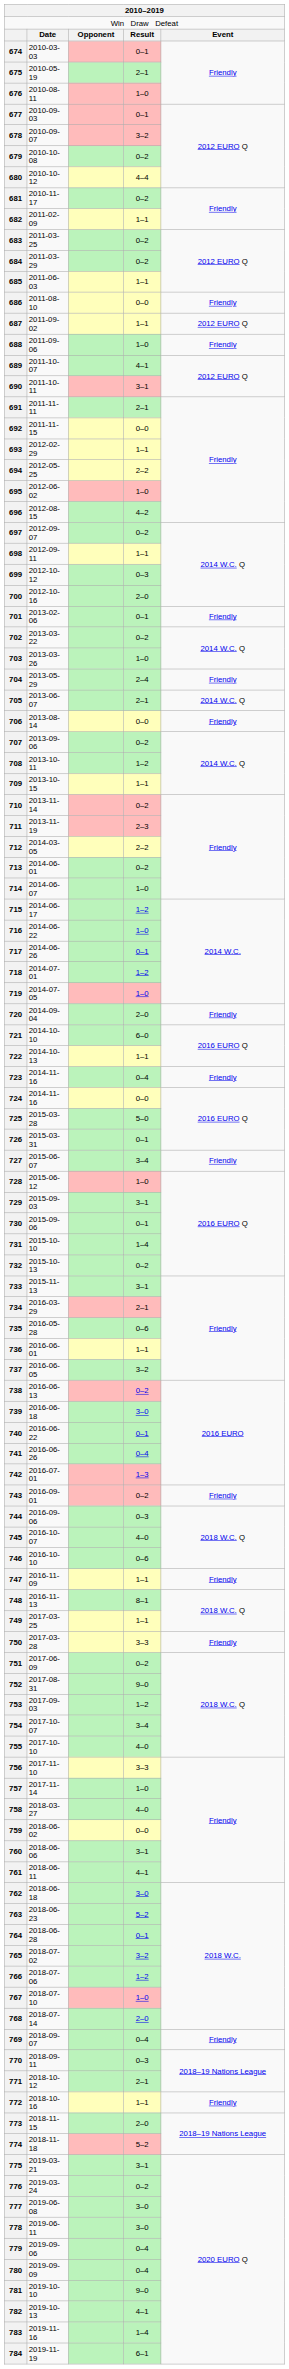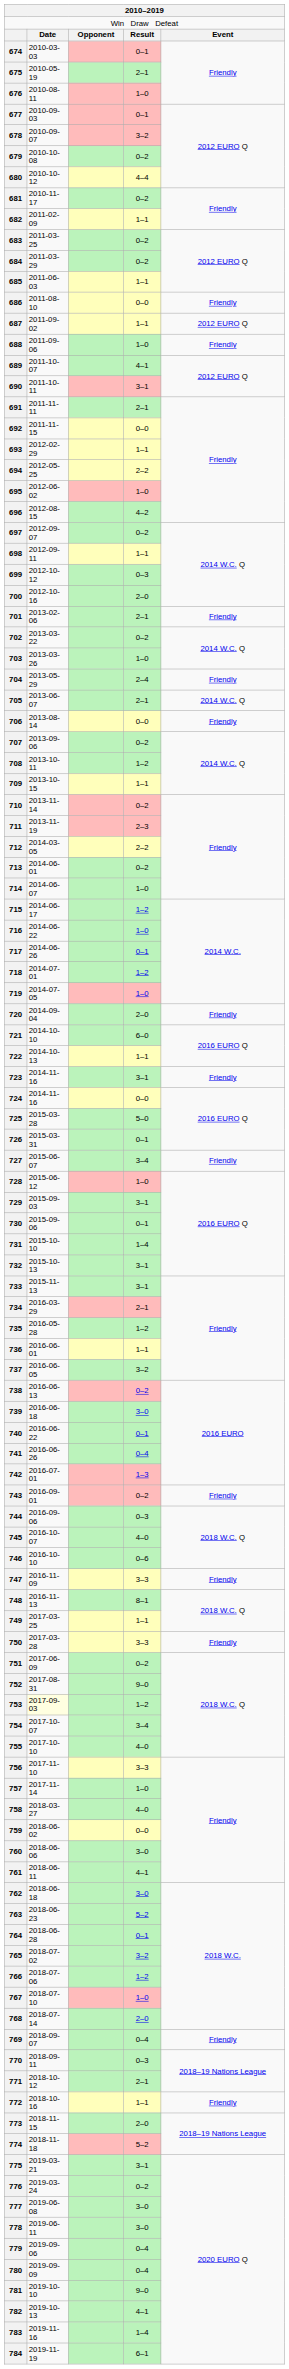701 | column 4: 0–1 -> 2–1
723 | column 4: 0–4 -> 3–1
732 | column 4: 0–2 -> 3–1
735 | column 4: 0–6 -> 1–2
747 | column 4: 1–1 -> 3–3
753 | column 2: no background -> lightyellow background
760 | column 4: 3–1 -> 3–0
